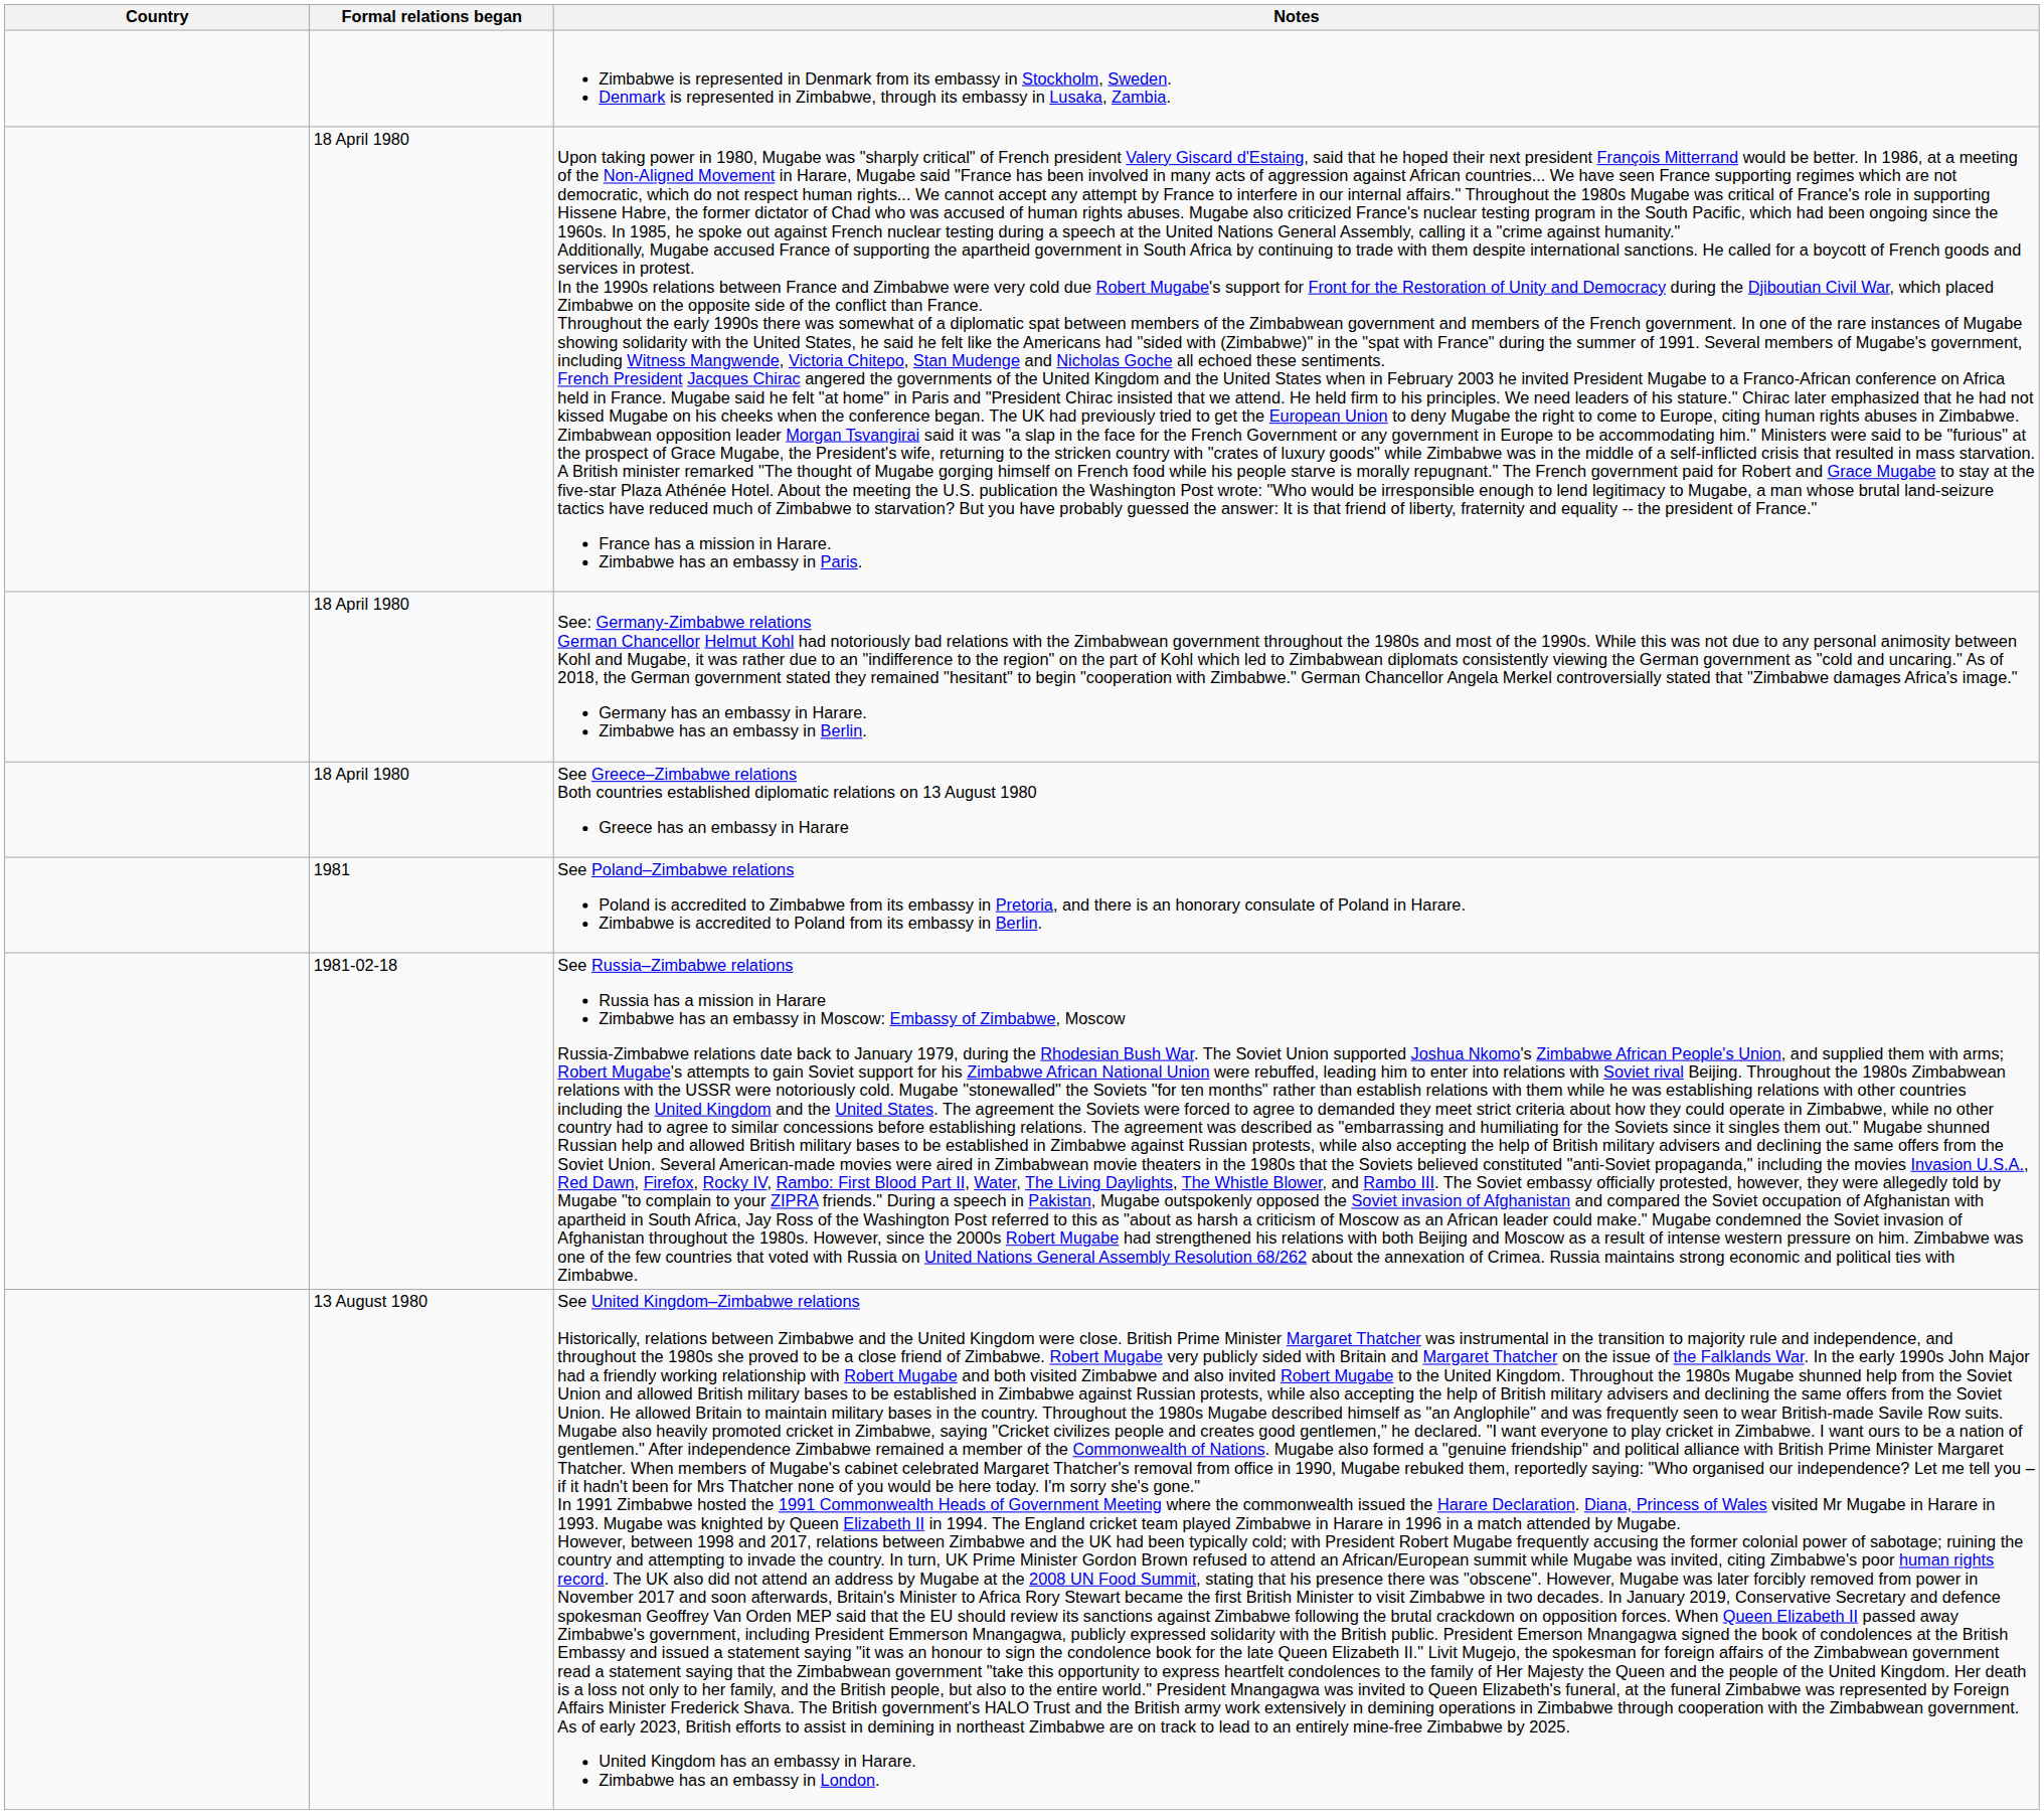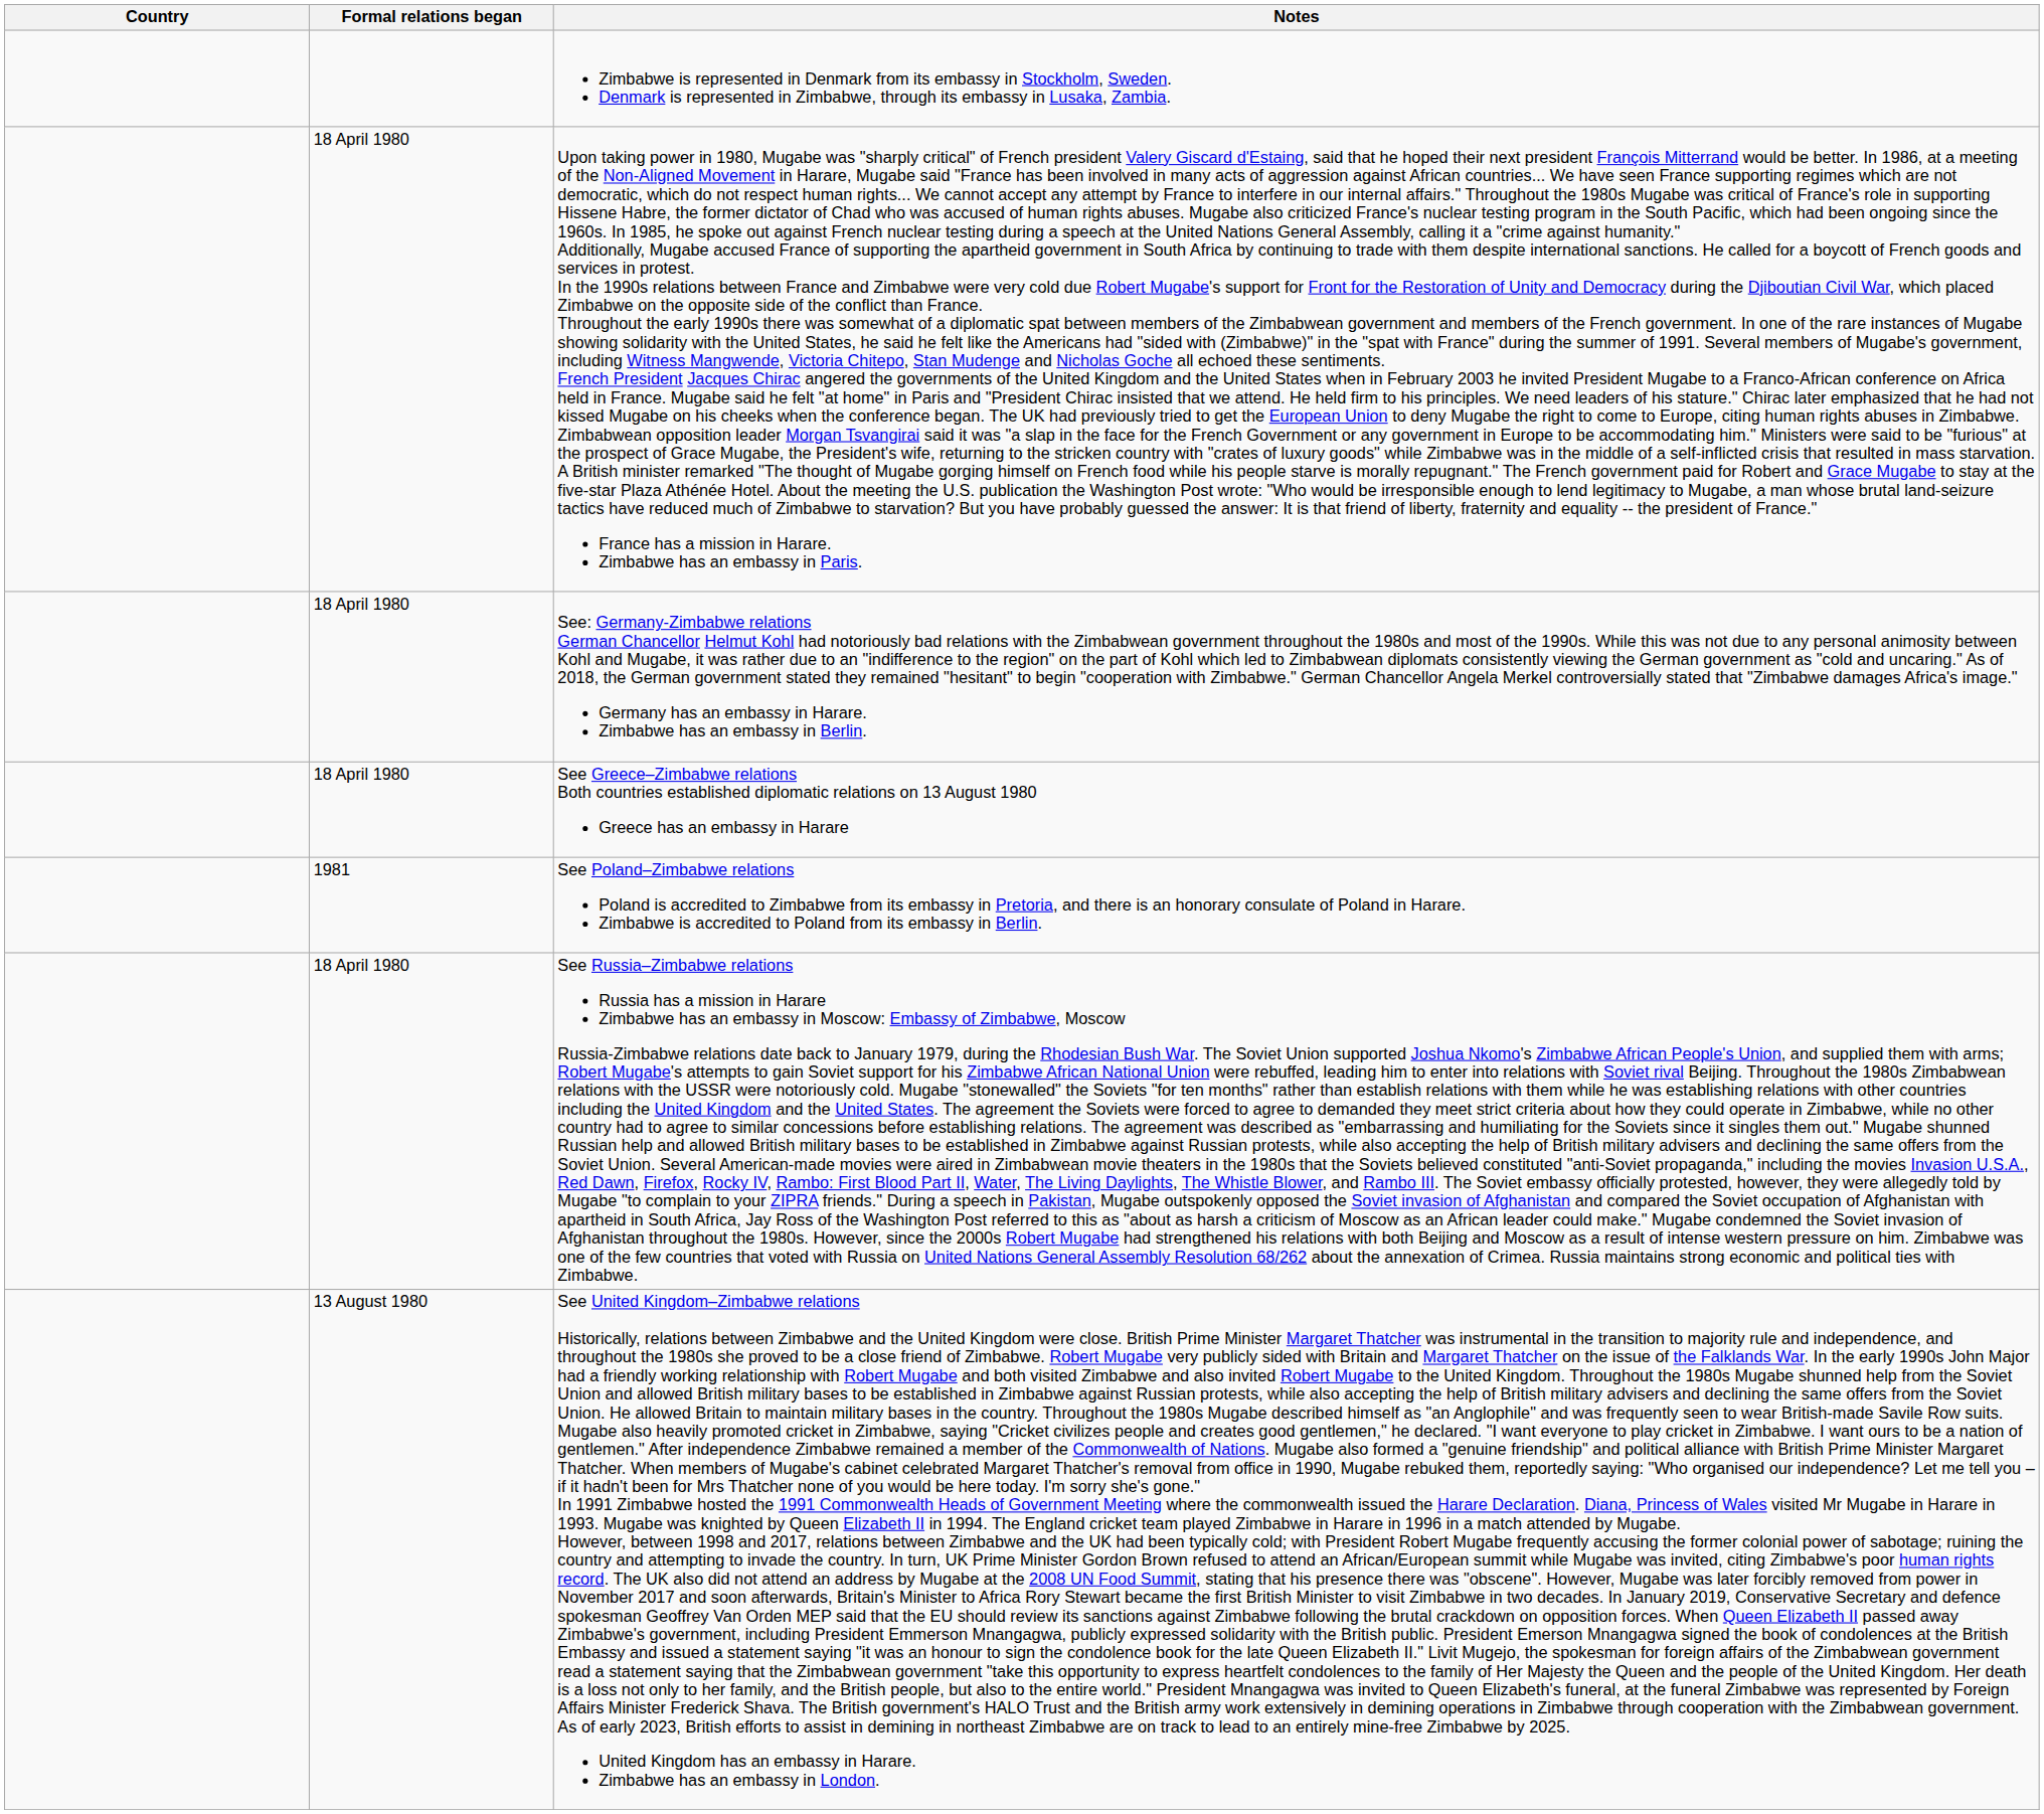row 7 | Formal relations began: 1981-02-18 -> 18 April 1980
